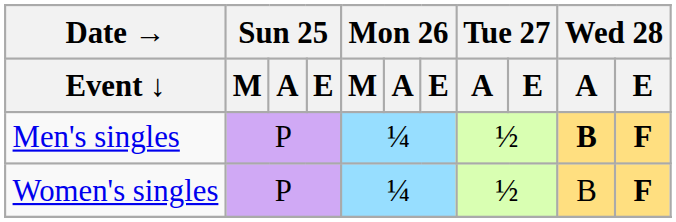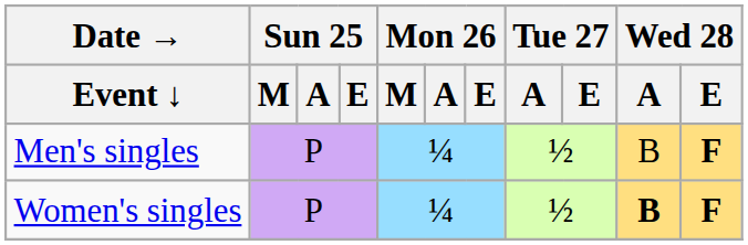Men's singles | Wed 28 / A: bold -> normal
Women's singles | Wed 28 / A: normal -> bold
